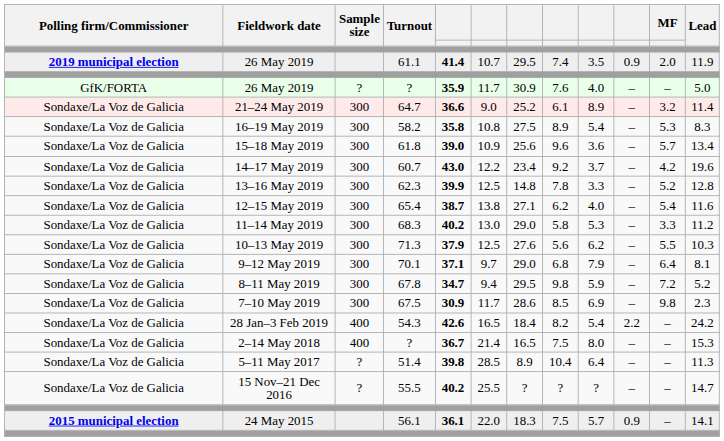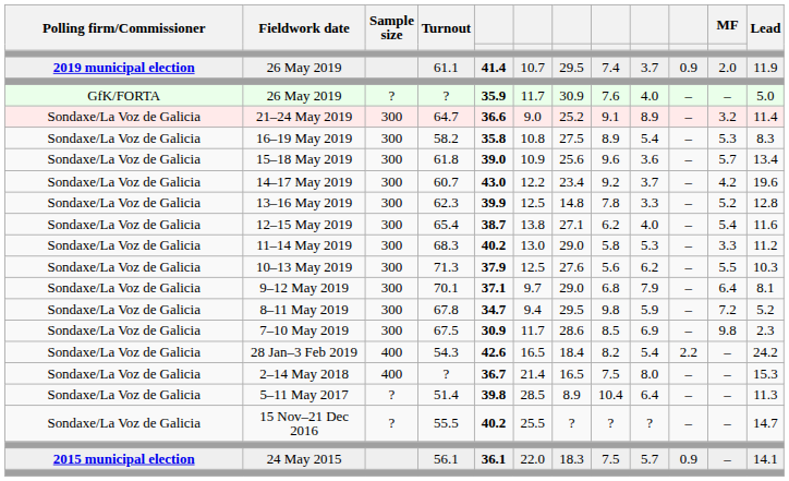26 May 2019 / 61.1 | column 9: 3.5 -> 3.7
21–24 May 2019 | column 8: 6.1 -> 9.1
